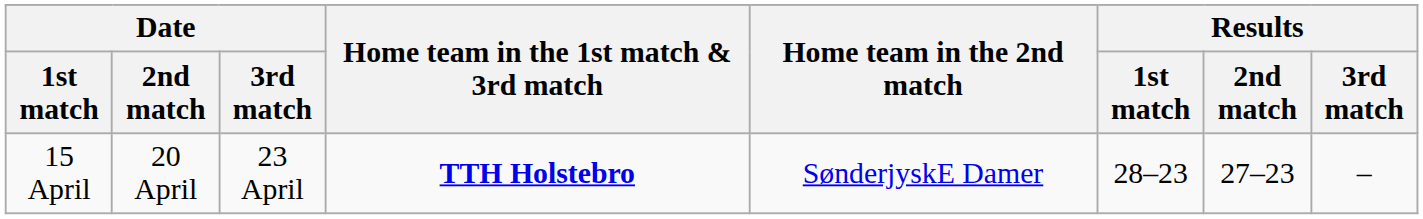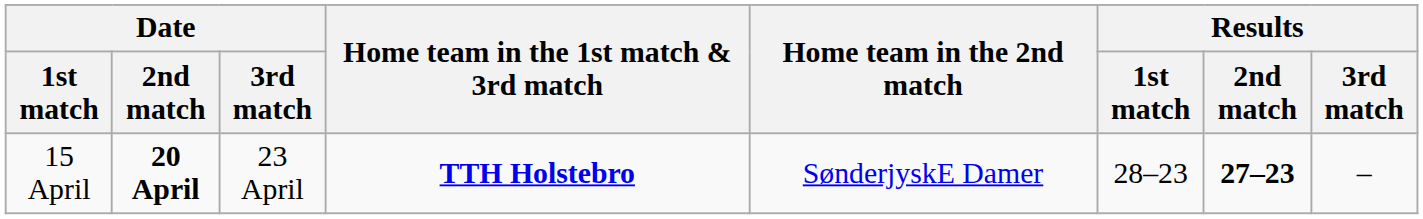15 April | Date / 2nd match: normal -> bold
15 April | Results / 2nd match: normal -> bold
